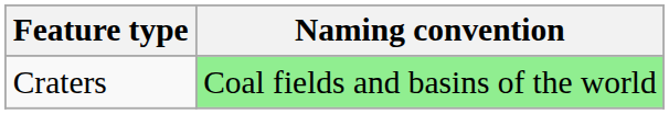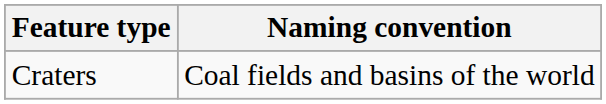Craters | Naming convention: lightgreen background -> no background
